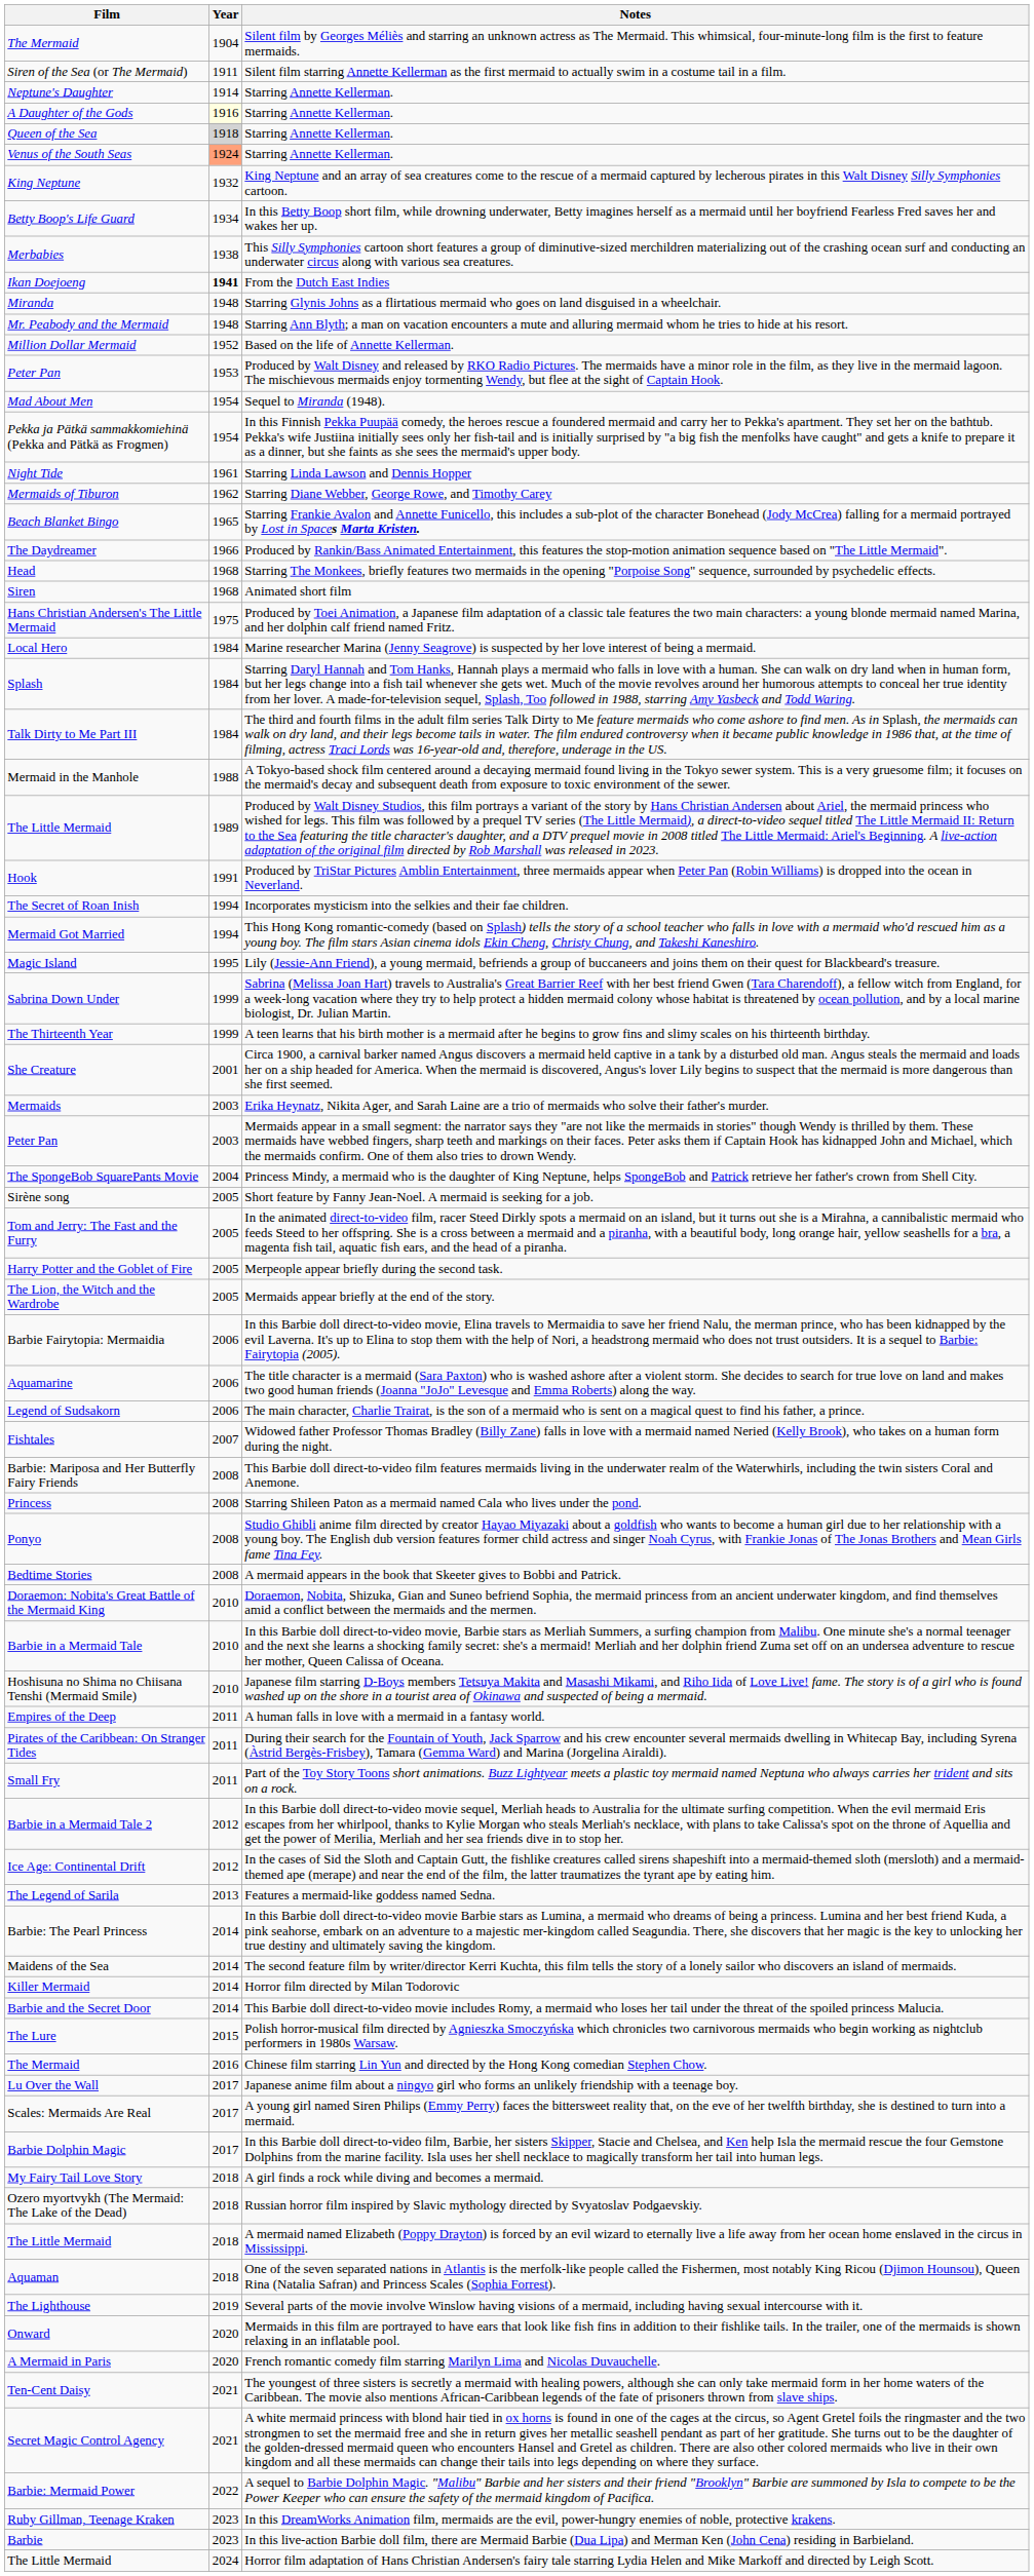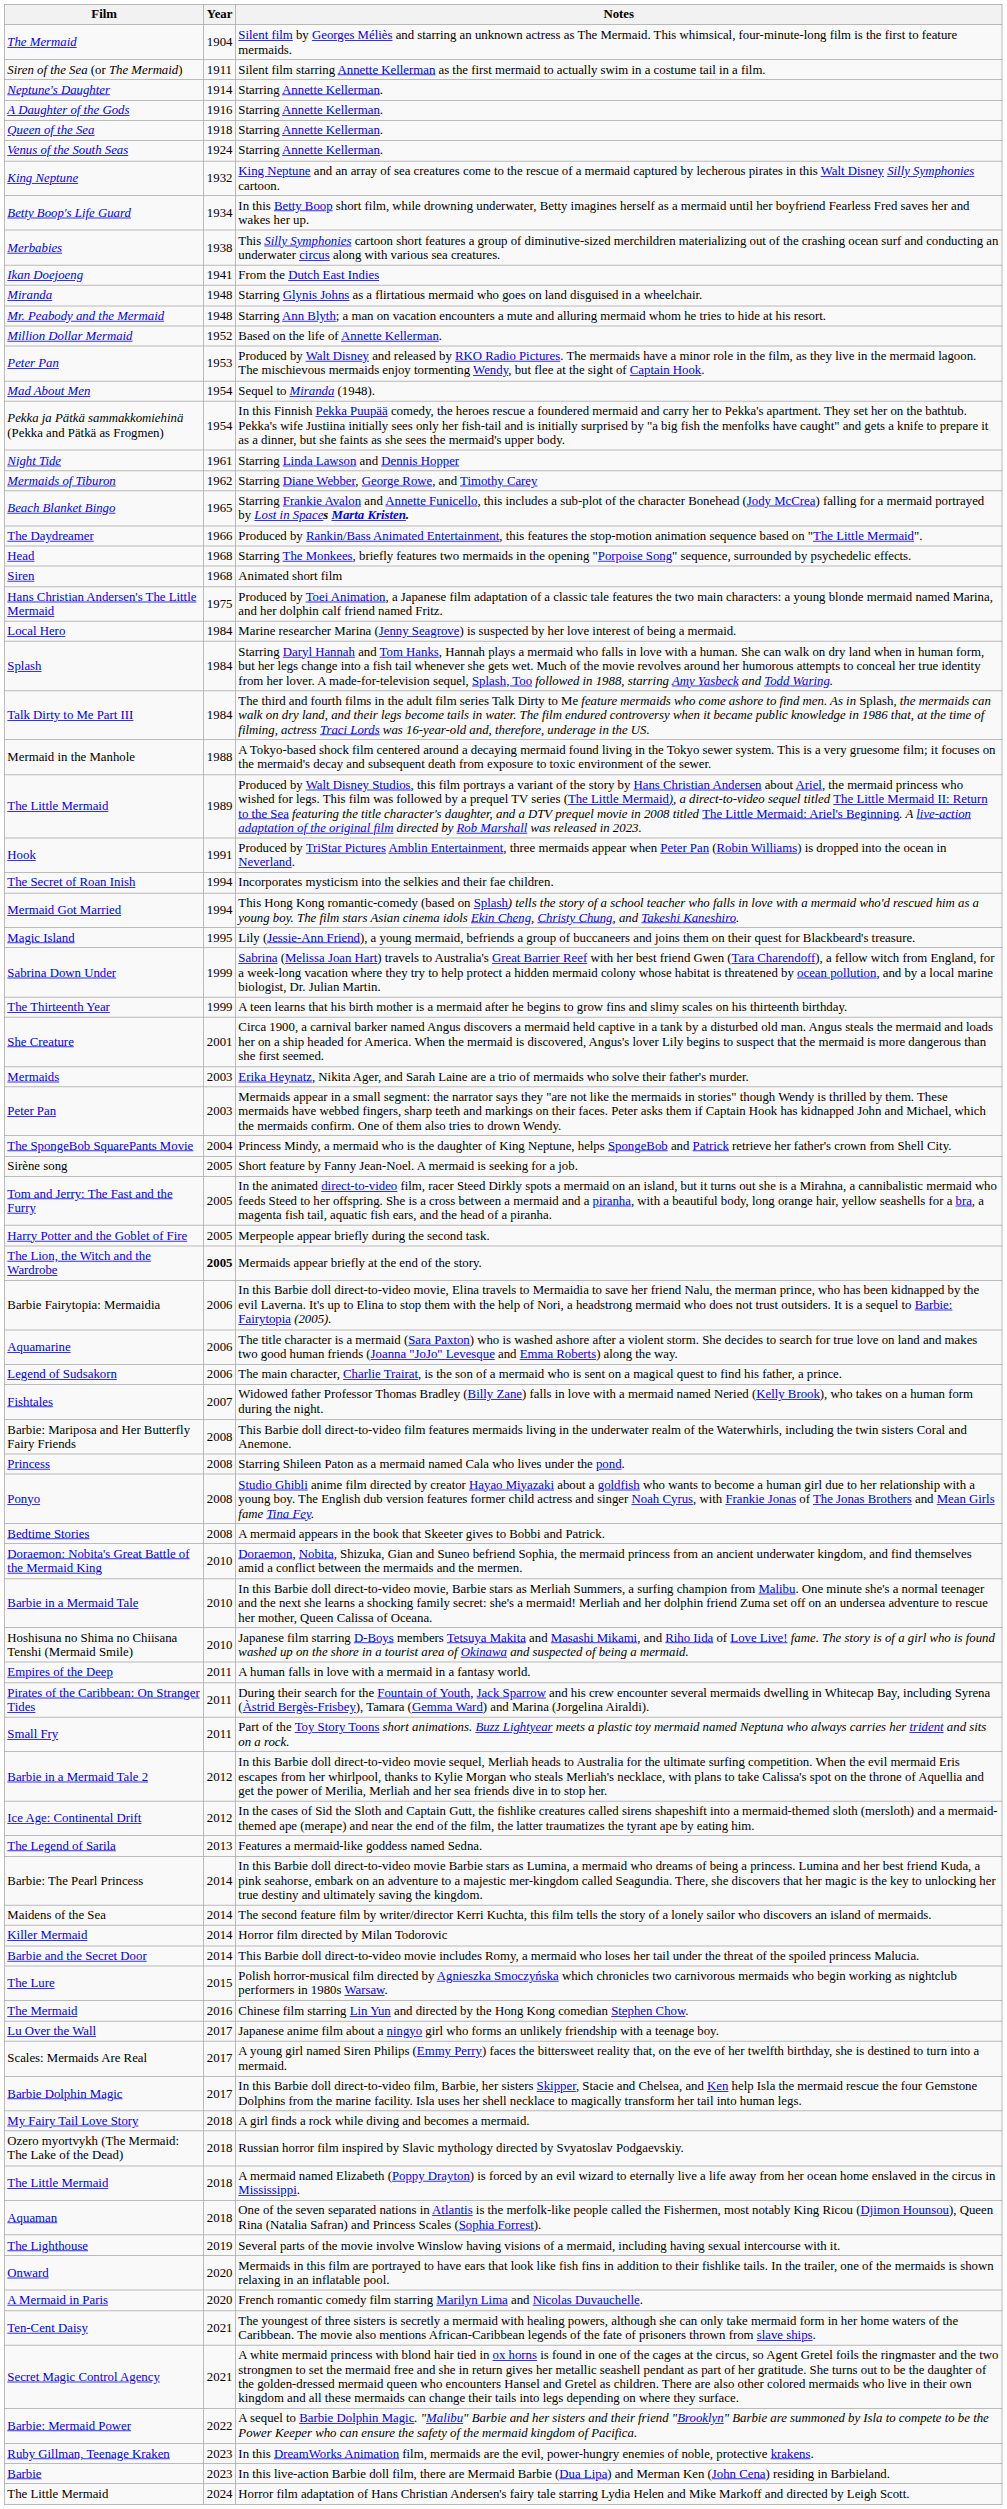A Daughter of the Gods / Starring Annette Kellerman. | Year: lightyellow background -> no background
Queen of the Sea / Starring Annette Kellerman. | Year: lightgrey background -> no background
Venus of the South Seas / Starring Annette Kellerman. | Year: lightsalmon background -> no background
From the Dutch East Indies | Year: bold -> normal
Mermaids appear briefly at the end of the story. | Year: normal -> bold
